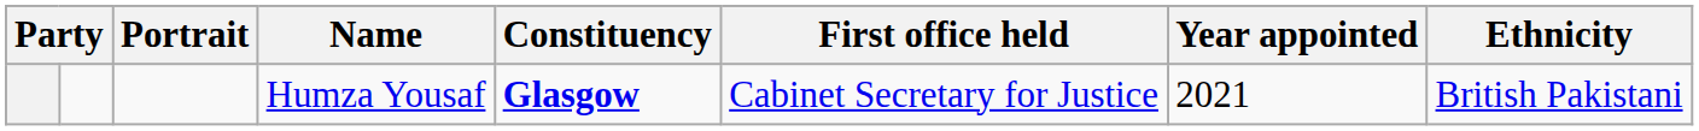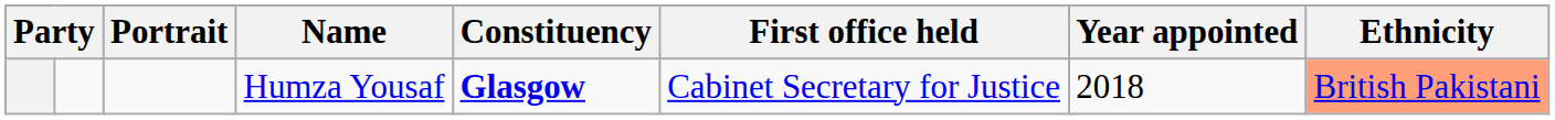Humza Yousaf | Year appointed: 2021 -> 2018
Humza Yousaf | Ethnicity: no background -> lightsalmon background
